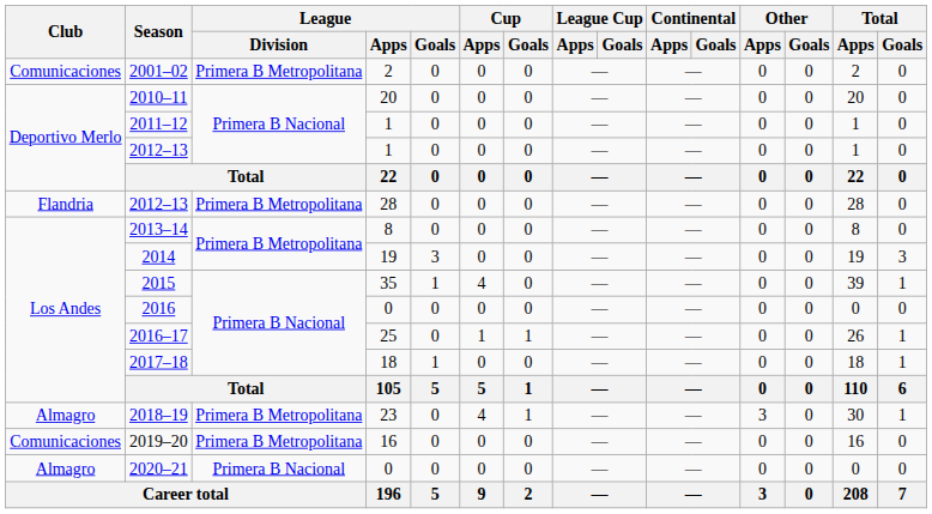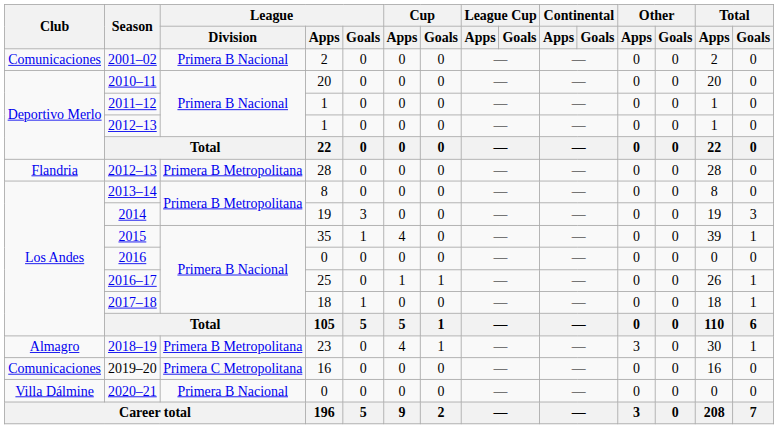2001–02 | League / Division: Primera B Metropolitana -> Primera B Nacional
2019–20 | League / Division: Primera B Metropolitana -> Primera C Metropolitana
2020–21 | Club: Almagro -> Villa Dálmine
